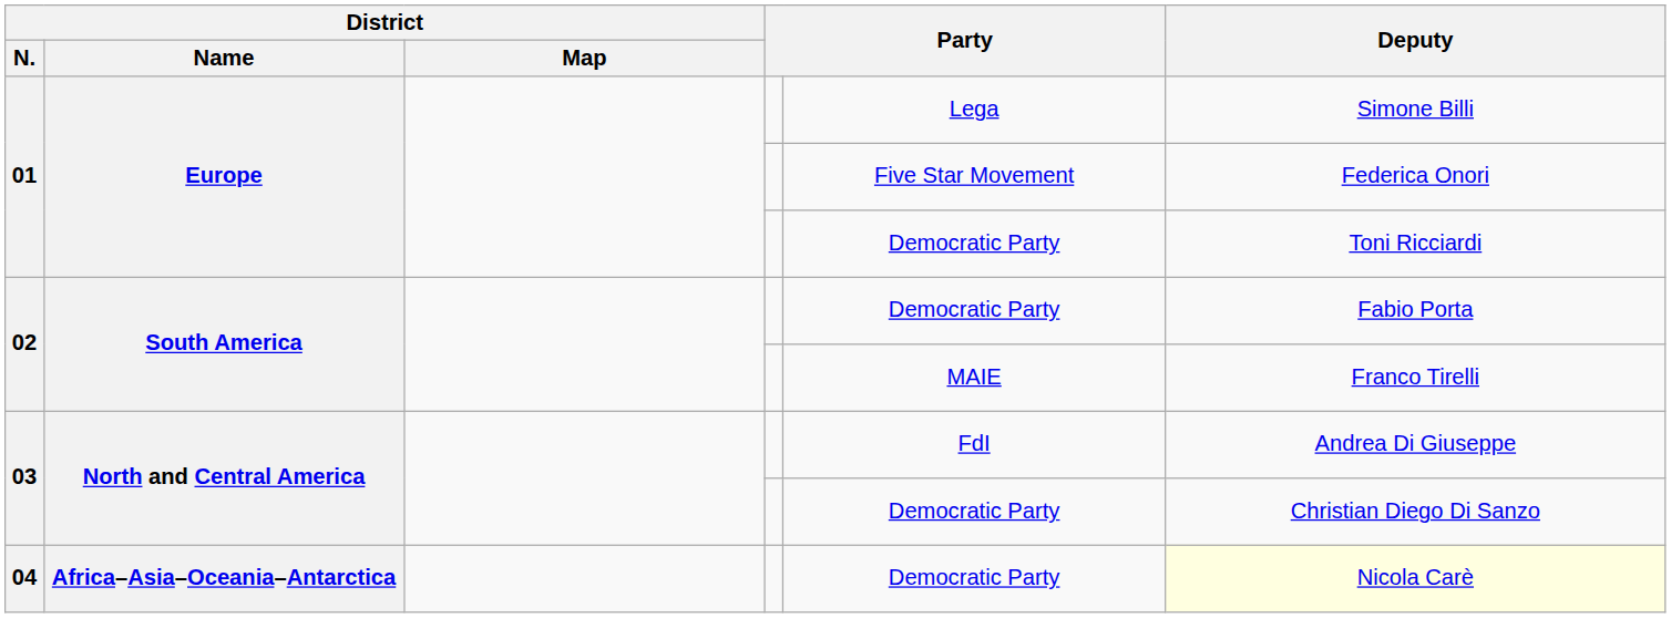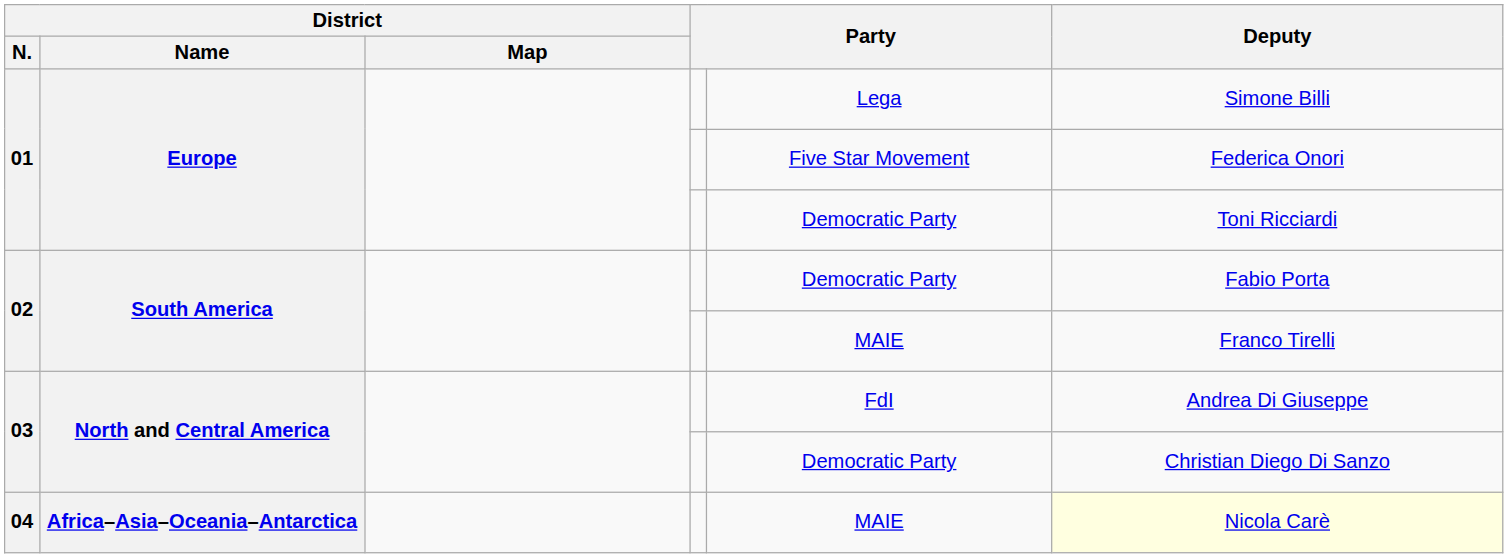04 | column 5: Democratic Party -> MAIE
